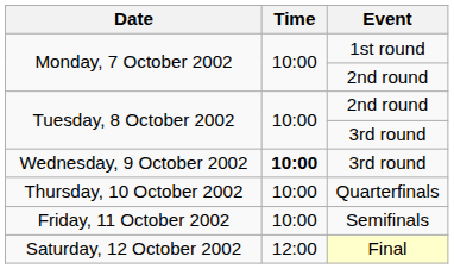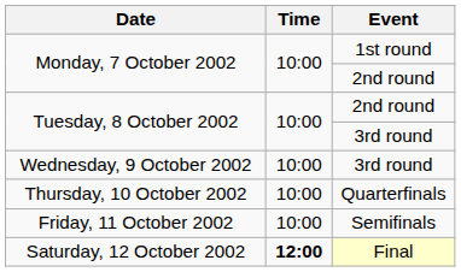Wednesday, 9 October 2002 | Time: bold -> normal
Saturday, 12 October 2002 | Time: normal -> bold
